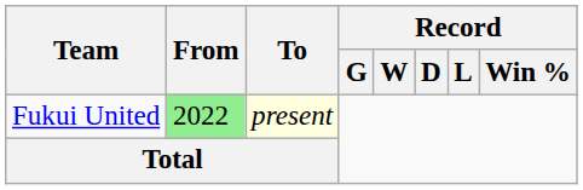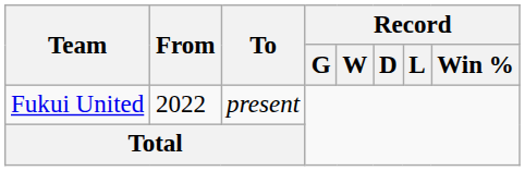Fukui United | From: lightgreen background -> no background
Fukui United | To: lightyellow background -> no background
